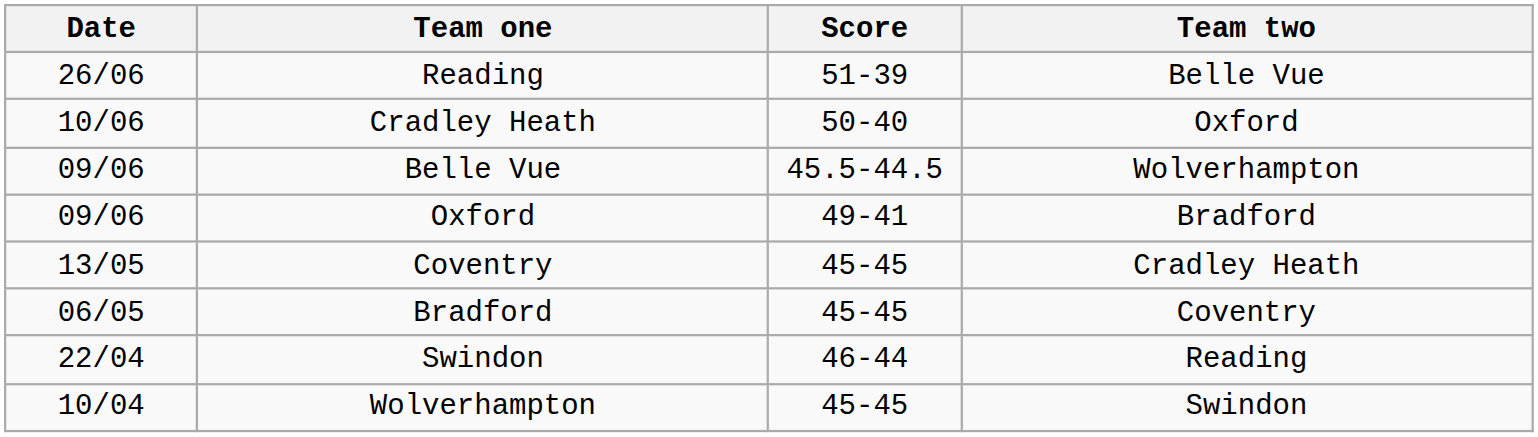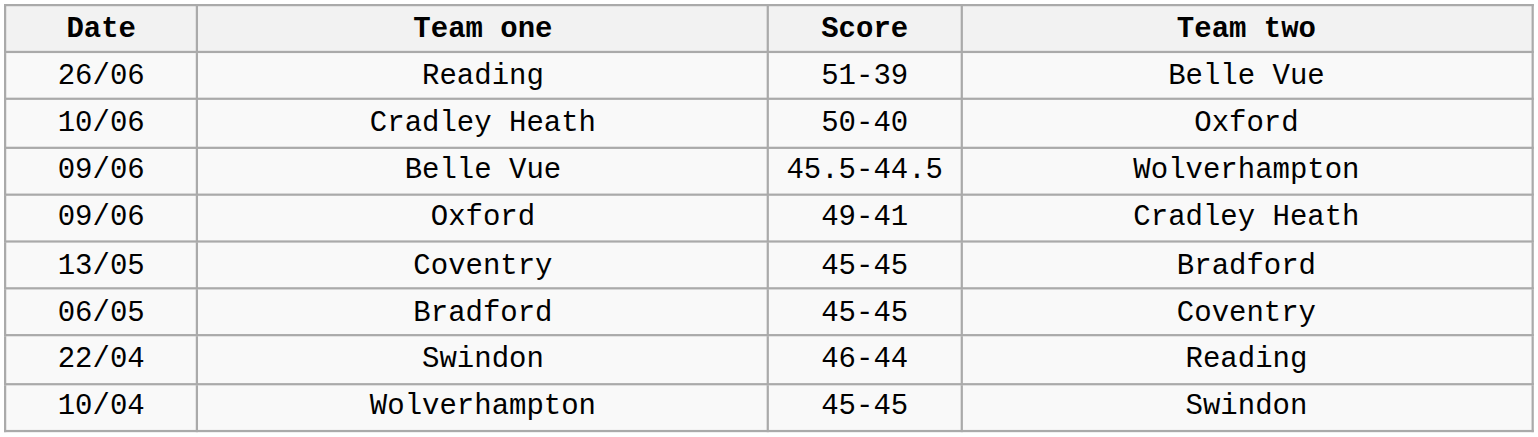row 5 | Team two: Bradford -> Cradley Heath
row 6 | Team two: Cradley Heath -> Bradford
